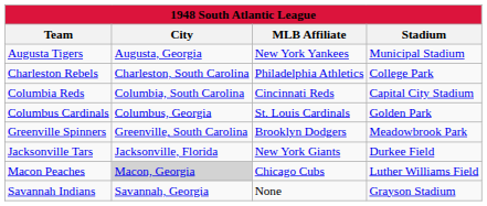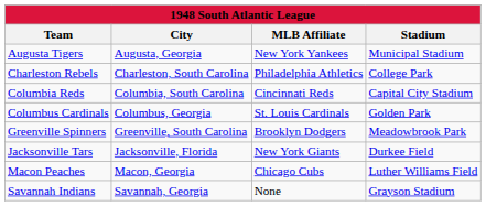Macon Peaches | City: lightgrey background -> no background
